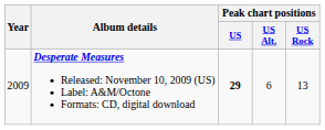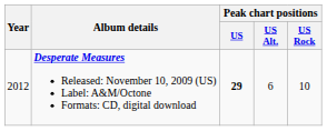row 3 | Year: 2009 -> 2012
row 3 | Peak chart positions / US Rock: 13 -> 10
